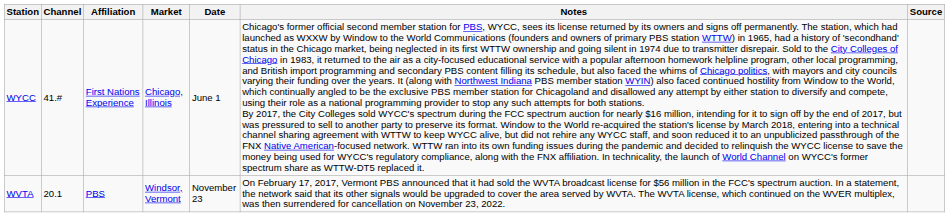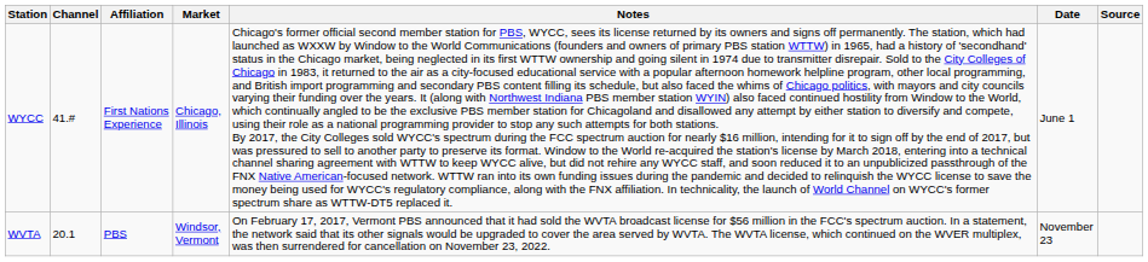columns swapped: Date <-> Notes
